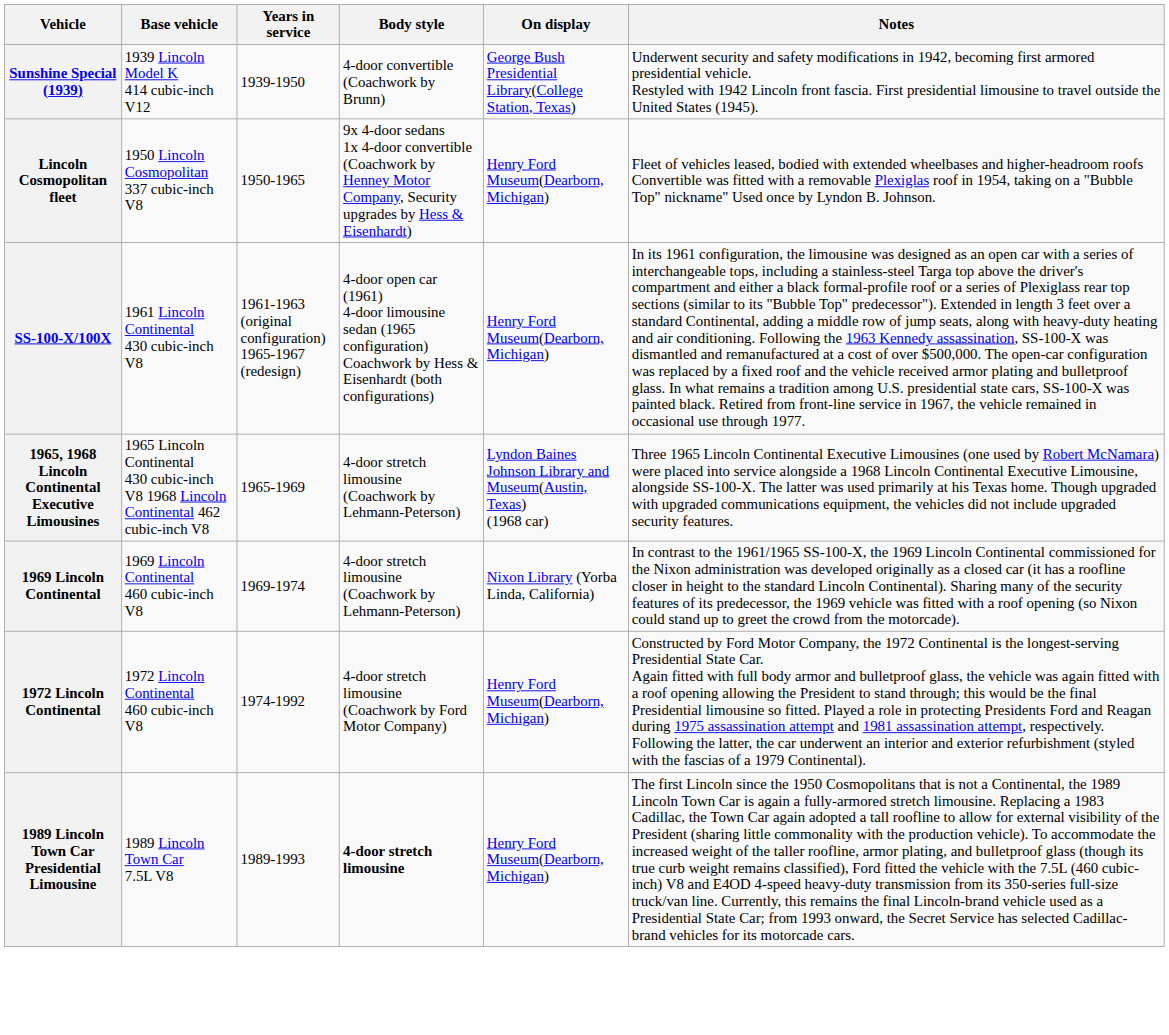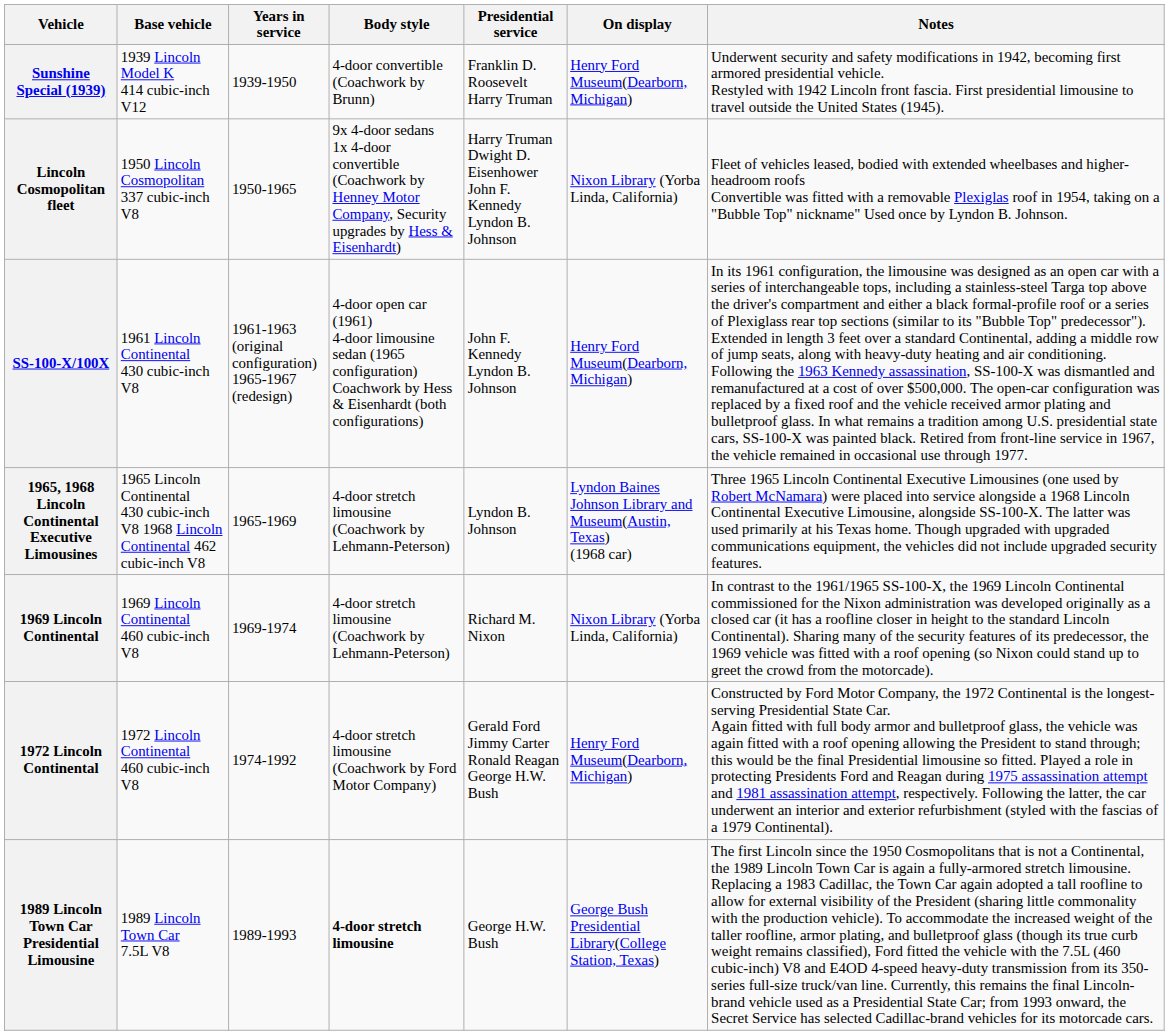+ column: Presidential service | Franklin D. Roosevelt Harry Truman | Harry Truman Dwight D. Eisenhower John F. Kennedy Lyndon B. Johnson | John F. Kennedy Lyndon B. Johnson | Lyndon B. Johnson | Richard M. Nixon | Gerald Ford Jimmy Carter Ronald Reagan George H.W. Bush | George H.W. Bush
Sunshine Special (1939) | On display: George Bush Presidential Library(College Station, Texas) -> Henry Ford Museum(Dearborn, Michigan)
Lincoln Cosmopolitan fleet | On display: Henry Ford Museum(Dearborn, Michigan) -> Nixon Library (Yorba Linda, California)
1989 Lincoln Town Car Presidential Limousine | On display: Henry Ford Museum(Dearborn, Michigan) -> George Bush Presidential Library(College Station, Texas)
